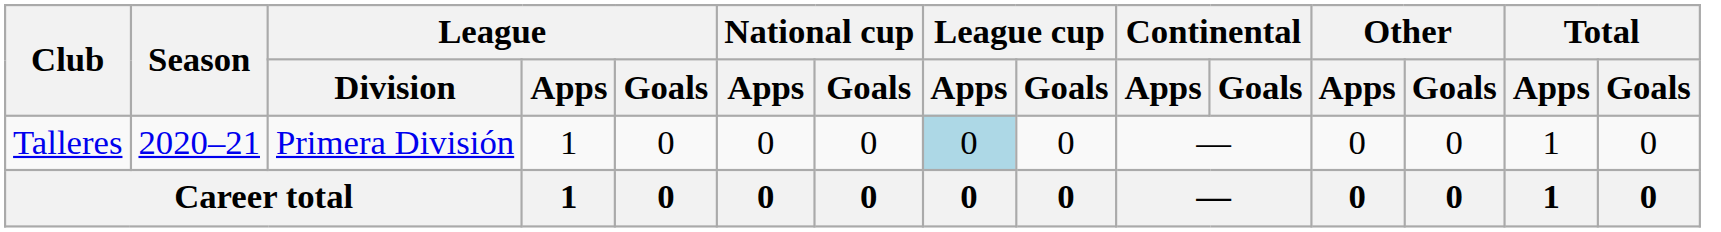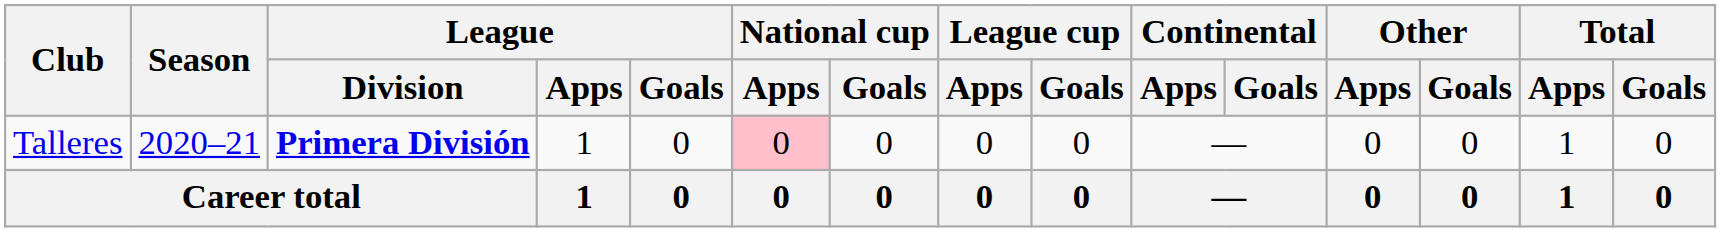Talleres | League / Division: normal -> bold
Talleres | National cup / Apps: no background -> pink background
Talleres | League cup / Apps: lightblue background -> no background
